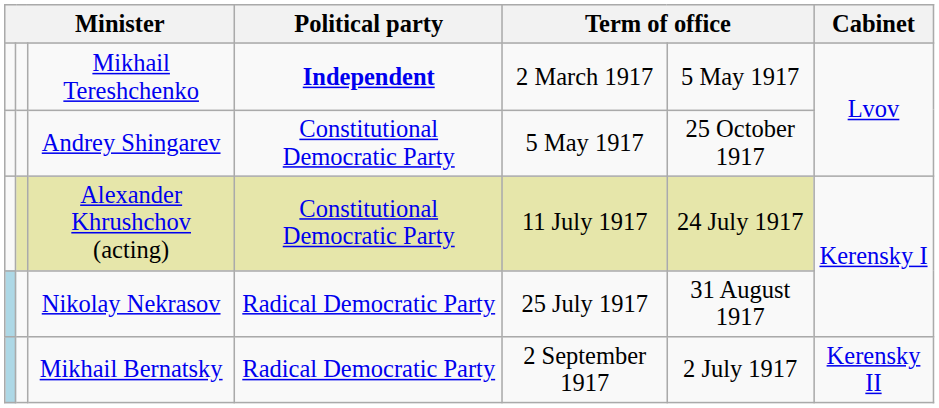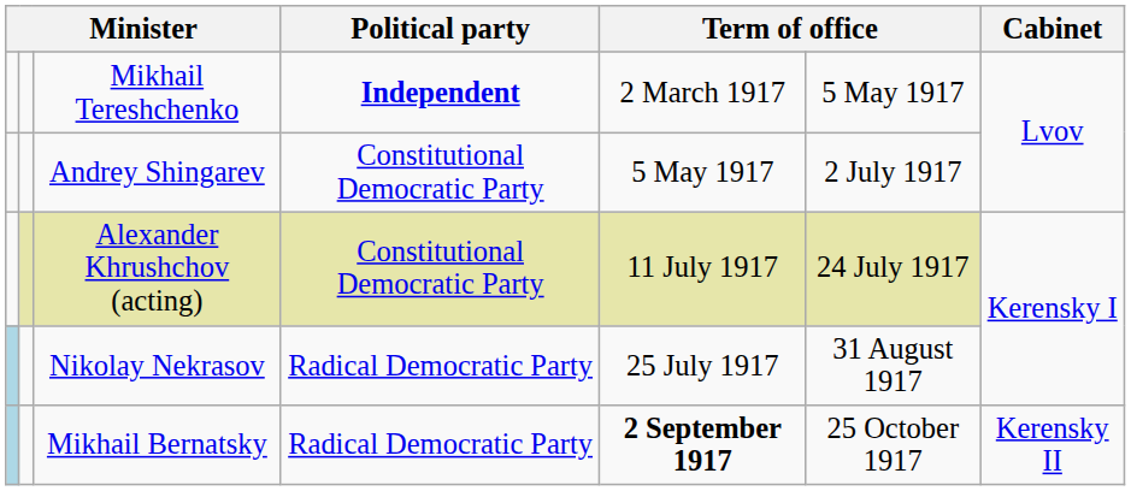Andrey Shingarev | column 6: 25 October 1917 -> 2 July 1917
Mikhail Bernatsky | column 5: normal -> bold
Mikhail Bernatsky | column 6: 2 July 1917 -> 25 October 1917
